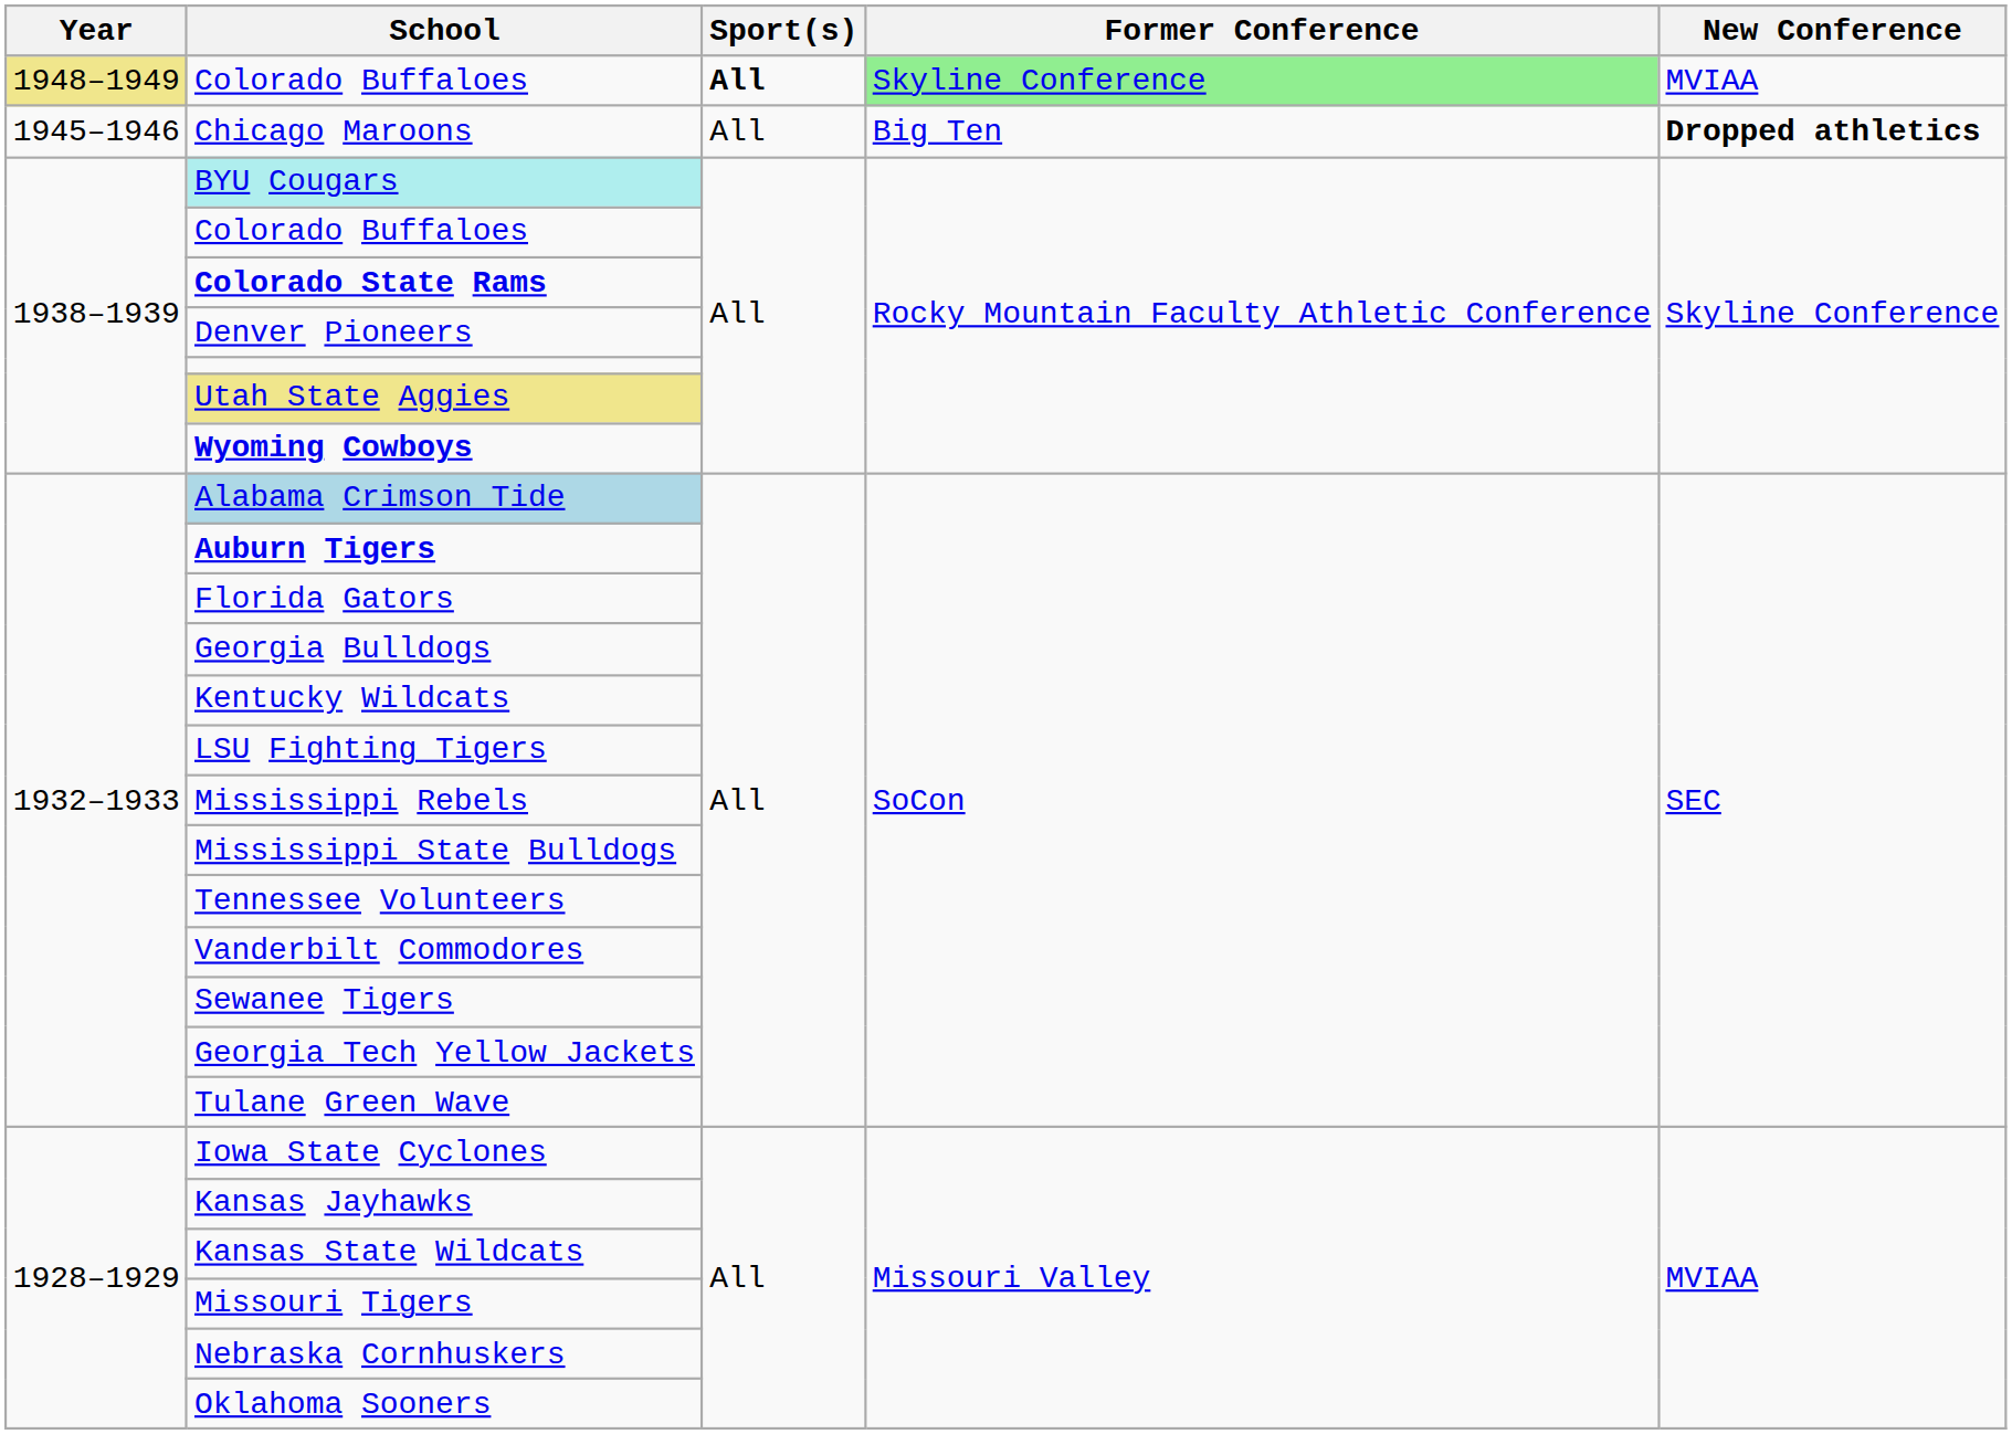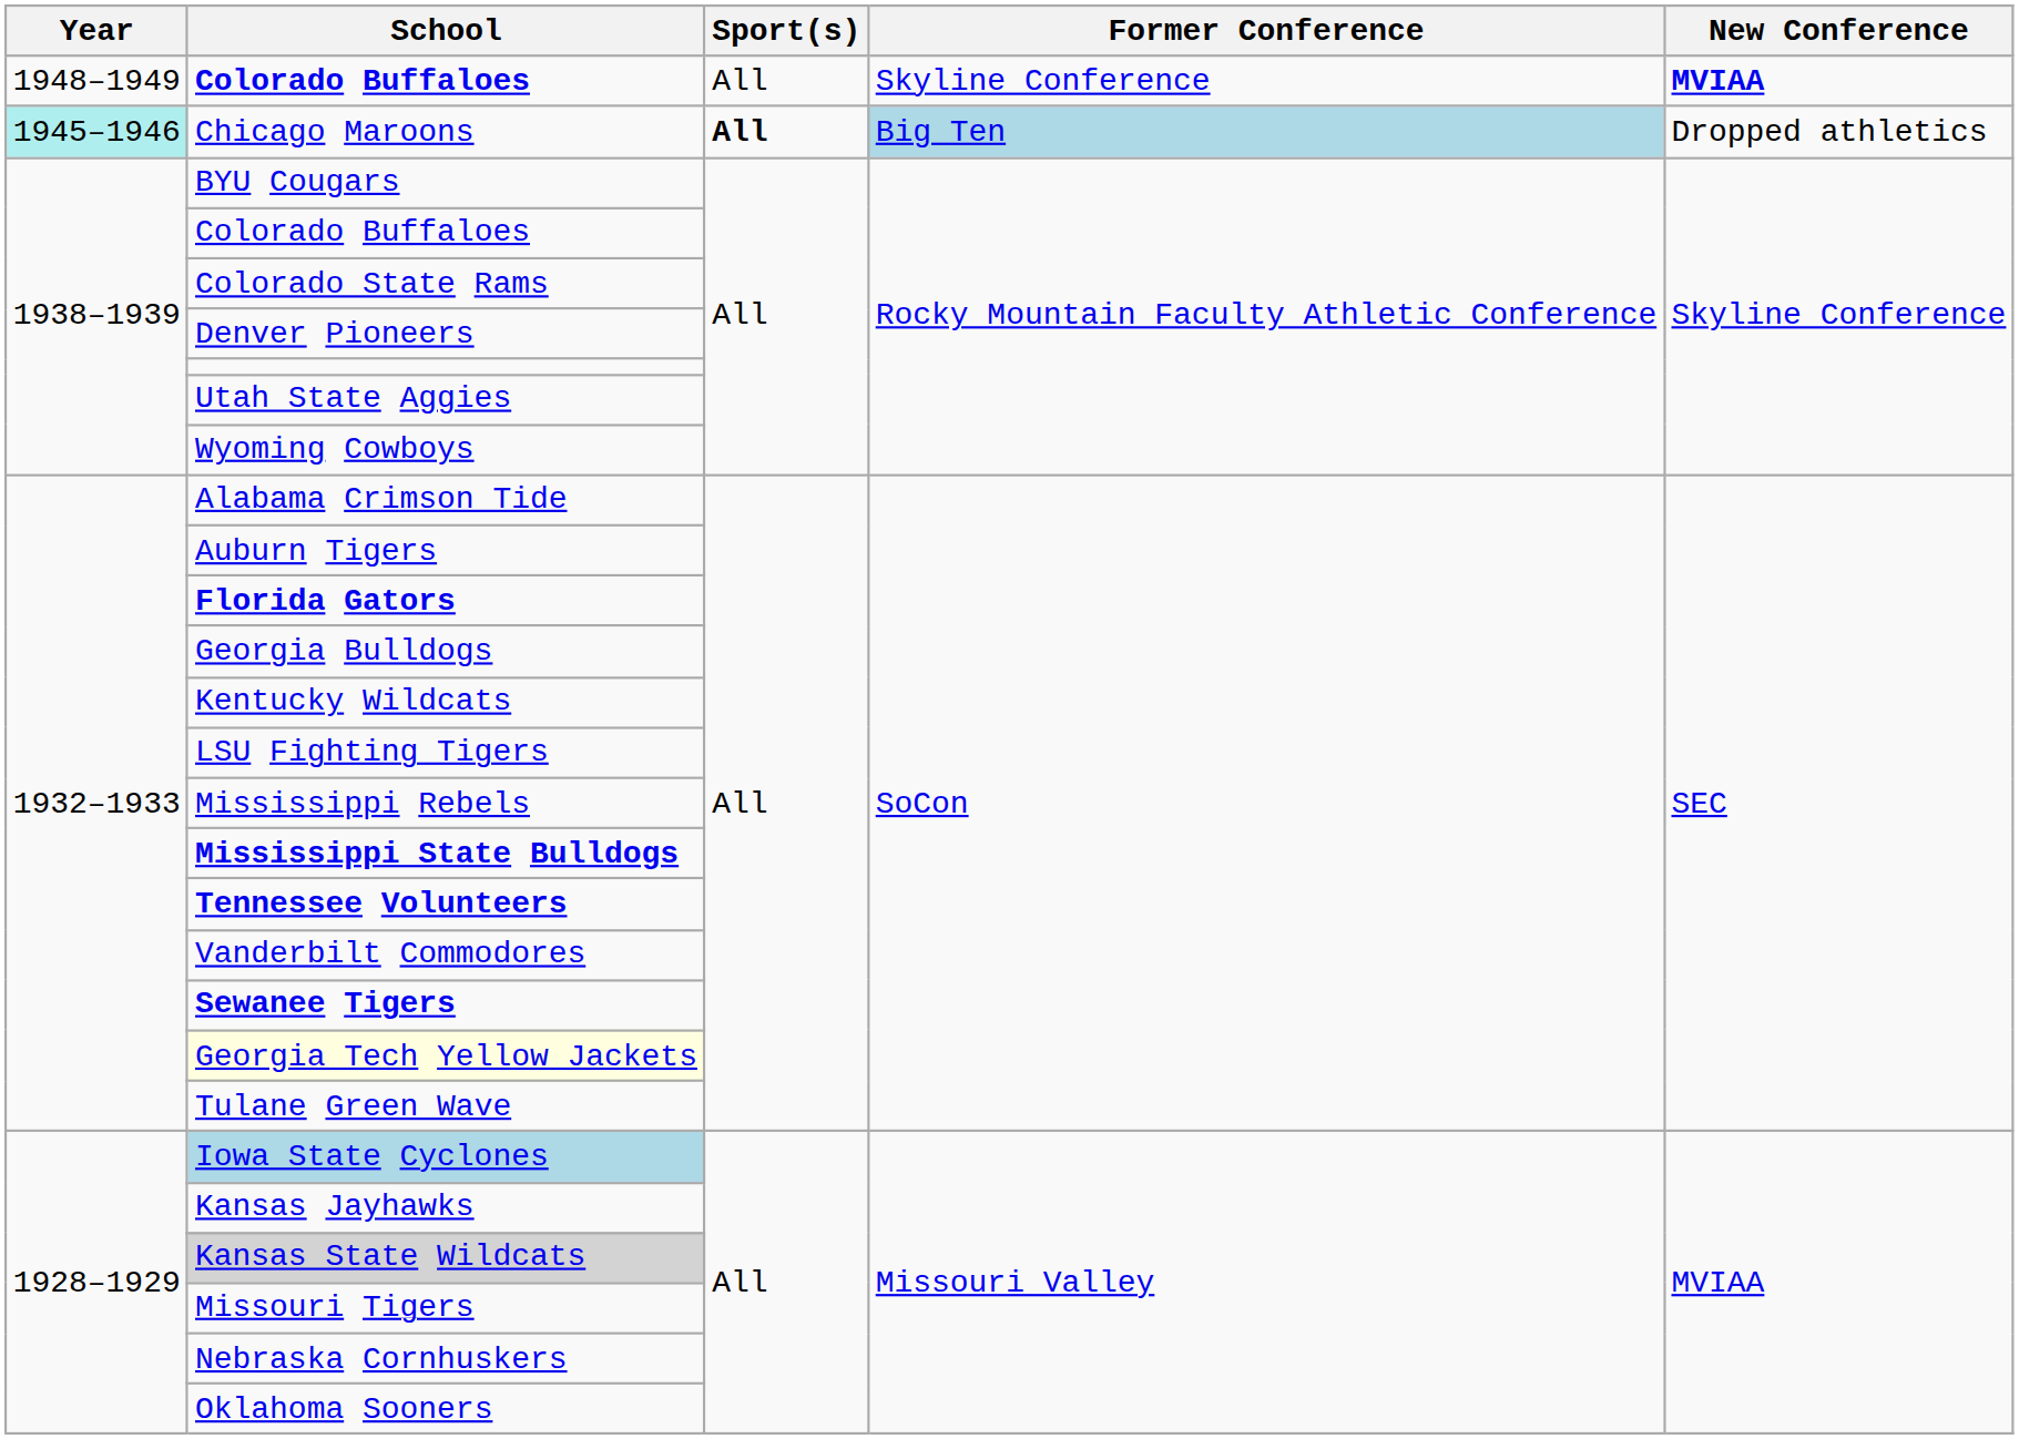row 2 | Year: khaki background -> no background
row 2 | School: normal -> bold
row 2 | Sport(s): bold -> normal
row 2 | Former Conference: lightgreen background -> no background
row 2 | New Conference: normal -> bold
row 3 | Year: no background -> paleturquoise background
row 3 | Sport(s): normal -> bold
row 3 | Former Conference: no background -> lightblue background
row 3 | New Conference: bold -> normal
row 4 | School: paleturquoise background -> no background
row 6 | School: bold -> normal
row 9 | School: khaki background -> no background
row 10 | School: bold -> normal
row 11 | School: lightblue background -> no background
row 12 | School: bold -> normal
row 13 | School: normal -> bold
row 18 | School: normal -> bold
row 19 | School: normal -> bold
row 21 | School: normal -> bold
row 22 | School: no background -> lightyellow background
row 24 | School: no background -> lightblue background
row 26 | School: no background -> lightgrey background
